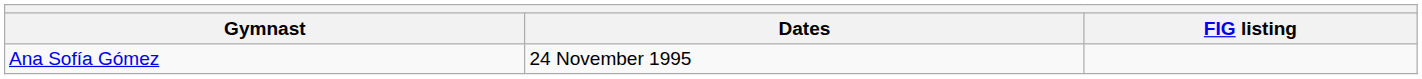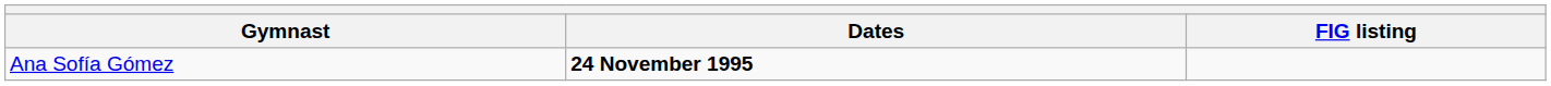Ana Sofía Gómez | Dates: normal -> bold
